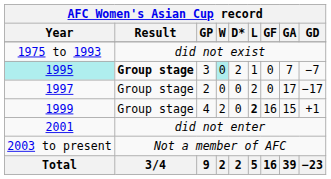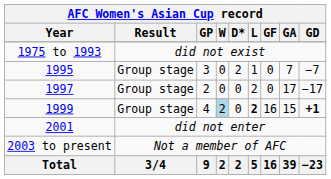3 | Year: paleturquoise background -> no background
3 | Result: bold -> normal
3 | W: paleturquoise background -> no background
4 | W: no background -> lightblue background
4 | GD: normal -> bold
